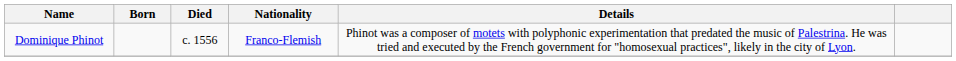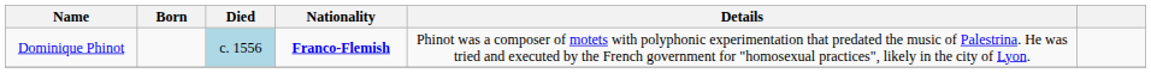Dominique Phinot | Died: no background -> lightblue background
Dominique Phinot | Nationality: normal -> bold
